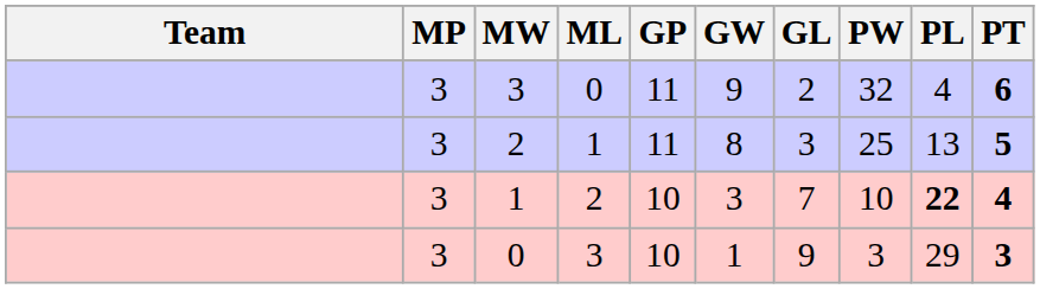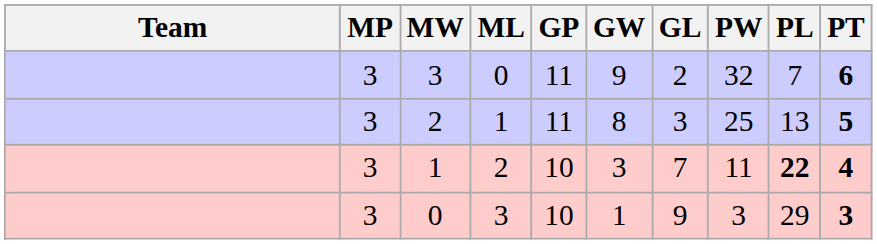row 2 | PL: 4 -> 7
row 4 | PW: 10 -> 11
